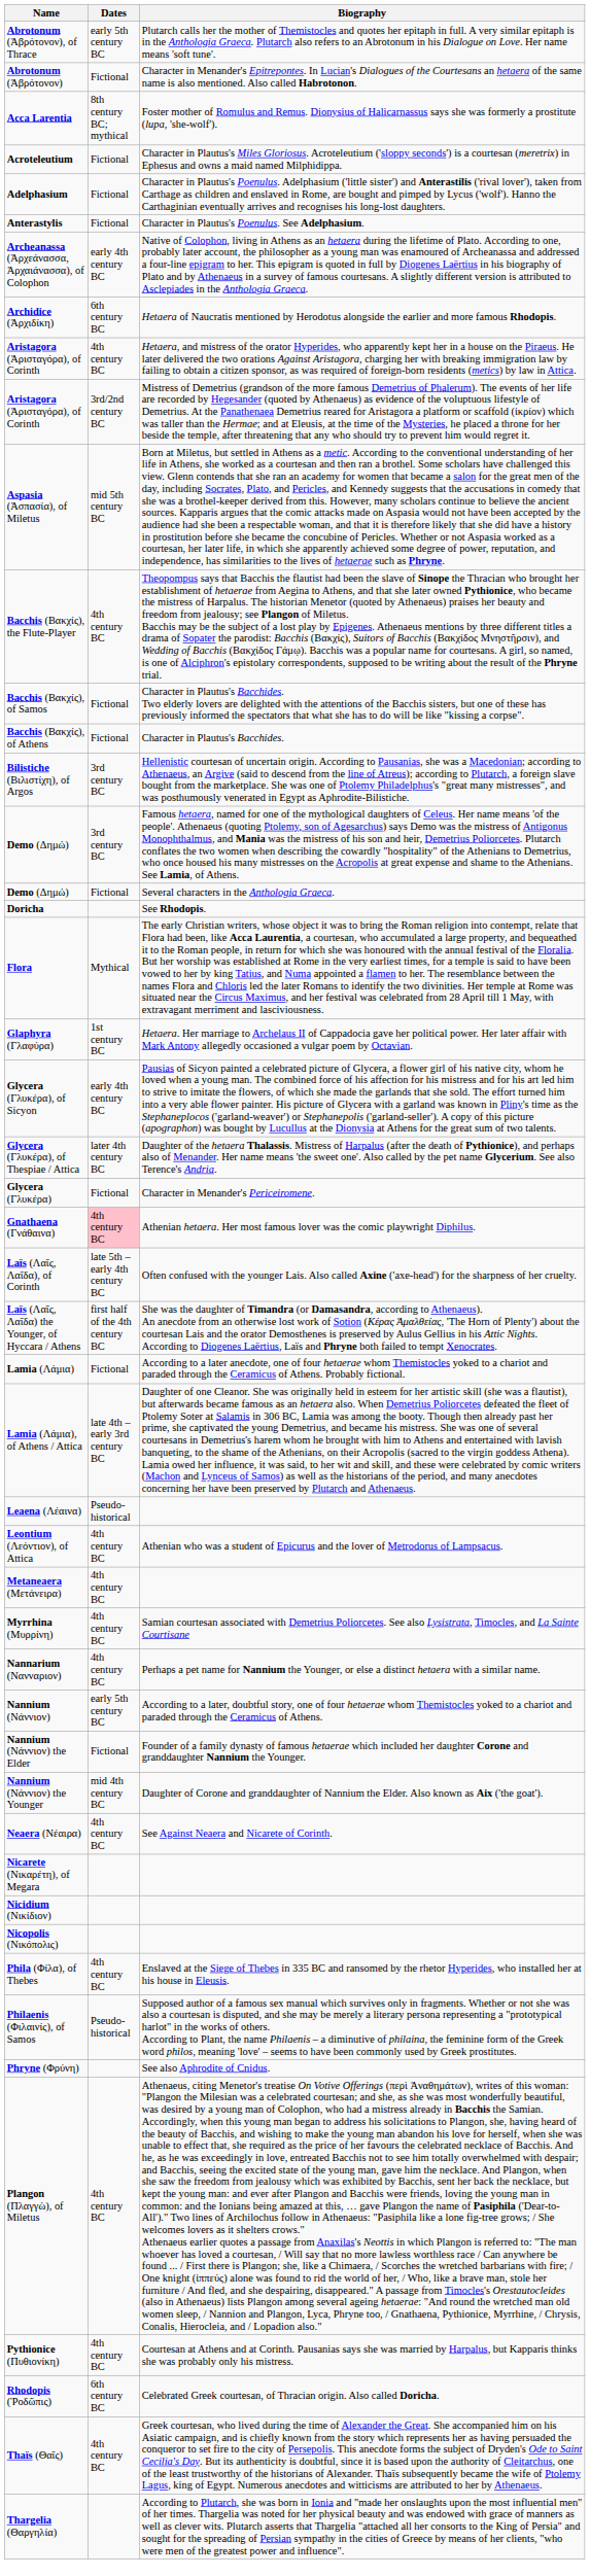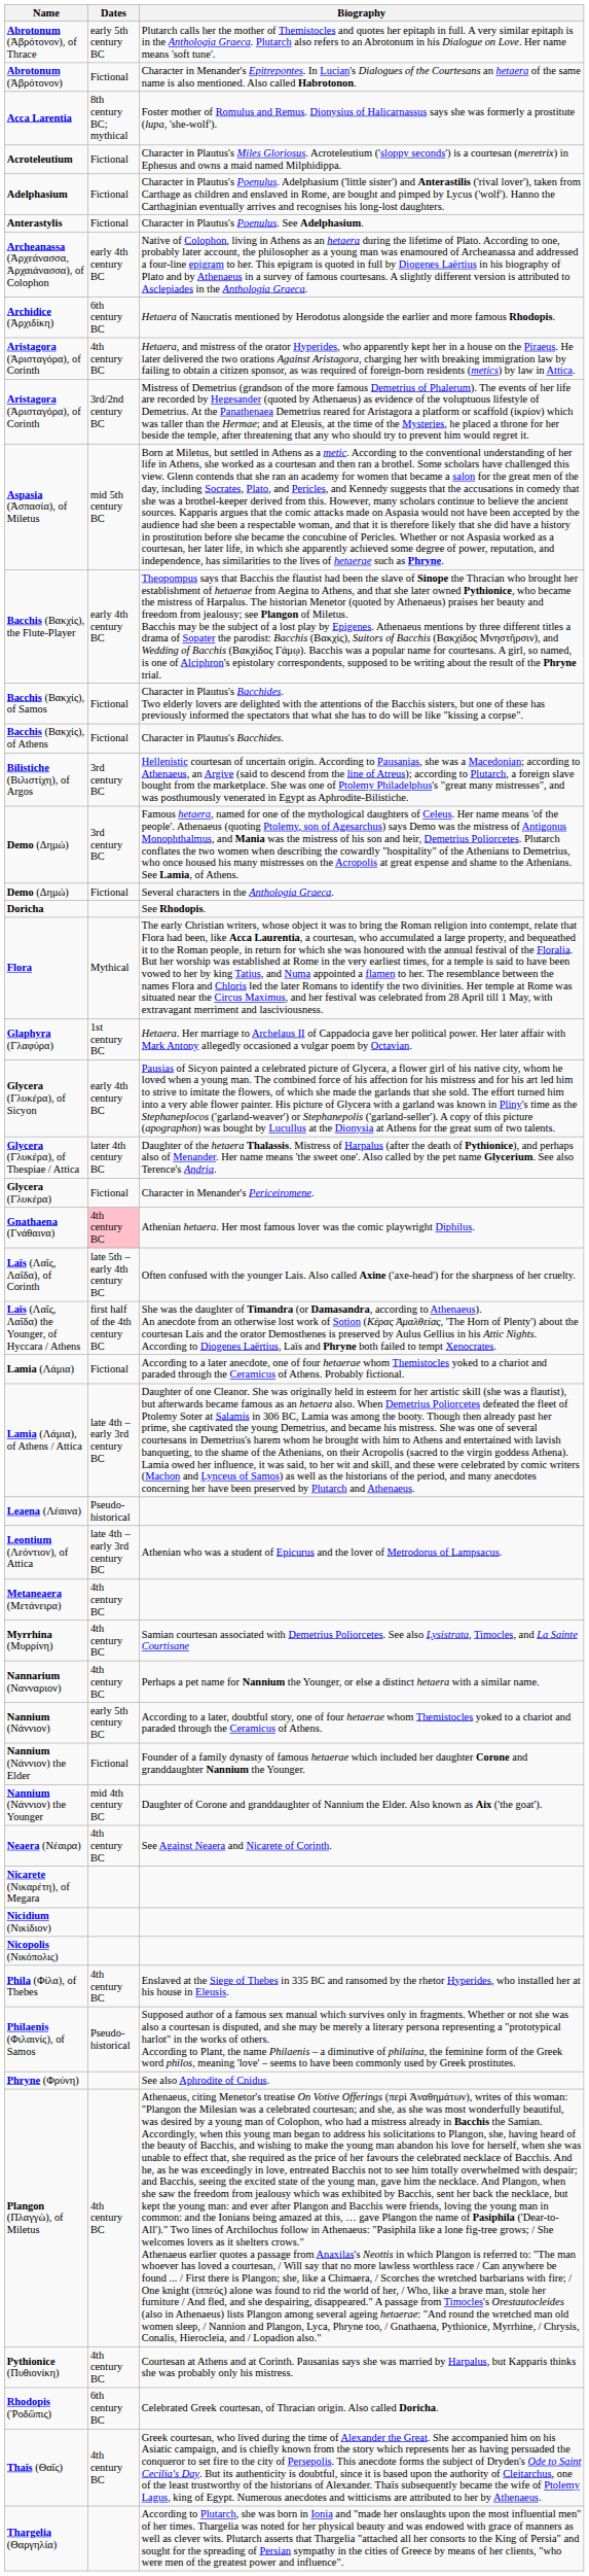Bacchis (Βακχίς), the Flute-Player | Dates: 4th century BC -> early 4th century BC
Leontium (Λεόντιον), of Attica | Dates: 4th century BC -> late 4th – early 3rd century BC
